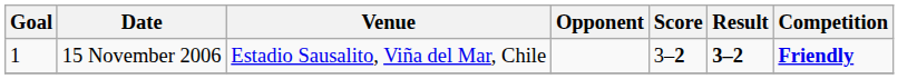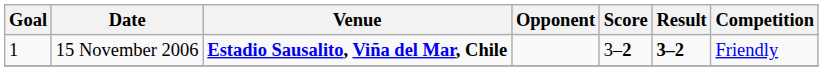15 November 2006 | Venue: normal -> bold
15 November 2006 | Competition: bold -> normal
